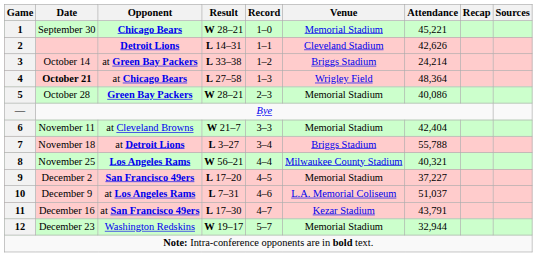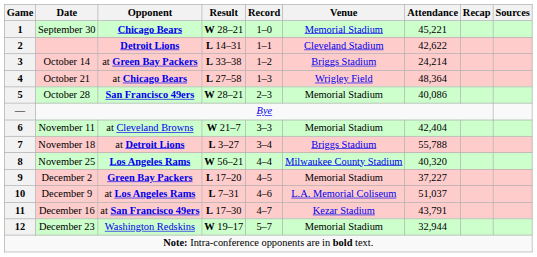2 | Attendance: 42,626 -> 42,622
4 | Date: bold -> normal
5 | Opponent: Green Bay Packers -> San Francisco 49ers
8 | Attendance: 40,321 -> 40,320
9 | Opponent: San Francisco 49ers -> Green Bay Packers
